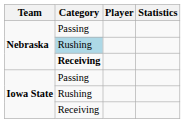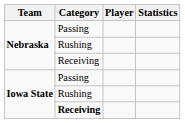Nebraska / Rushing | Category: lightblue background -> no background
Nebraska / Receiving | Category: bold -> normal
Iowa State / Receiving | Category: normal -> bold
